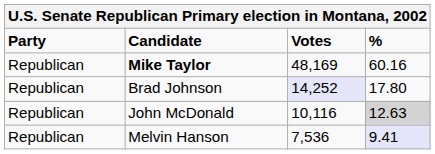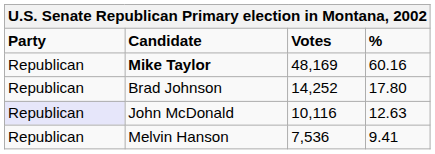Brad Johnson | Votes: lavender background -> no background
John McDonald | Party: no background -> lavender background
John McDonald | %: lightgrey background -> no background
Melvin Hanson | %: lavender background -> no background
